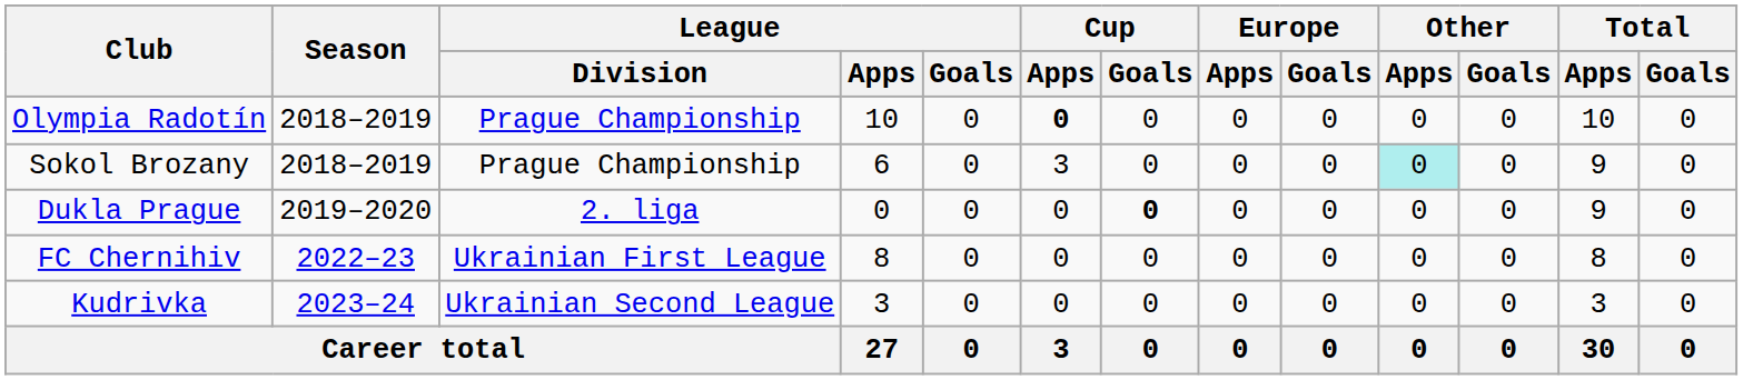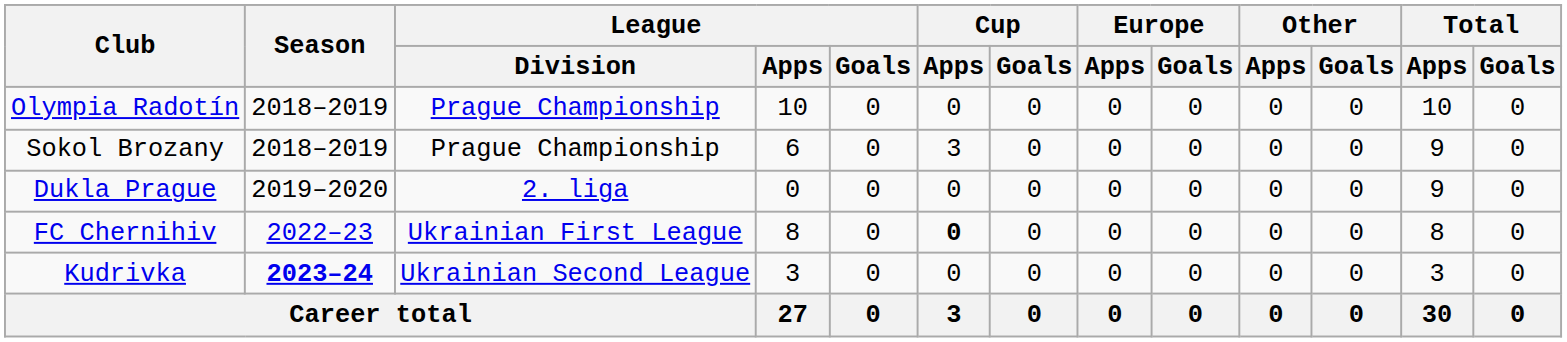Olympia Radotín | Cup / Apps: bold -> normal
Sokol Brozany | Other / Apps: paleturquoise background -> no background
Dukla Prague | Cup / Goals: bold -> normal
FC Chernihiv | Cup / Apps: normal -> bold
Kudrivka | Season: normal -> bold
